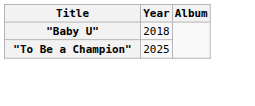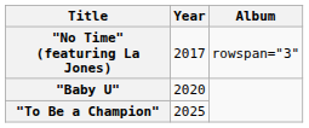+ row: "No Time" (featuring La Jones) | 2017 | rowspan="3"
"Baby U" | Year: 2018 -> 2020
